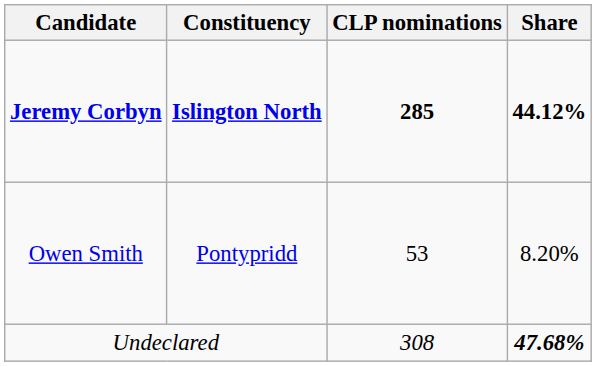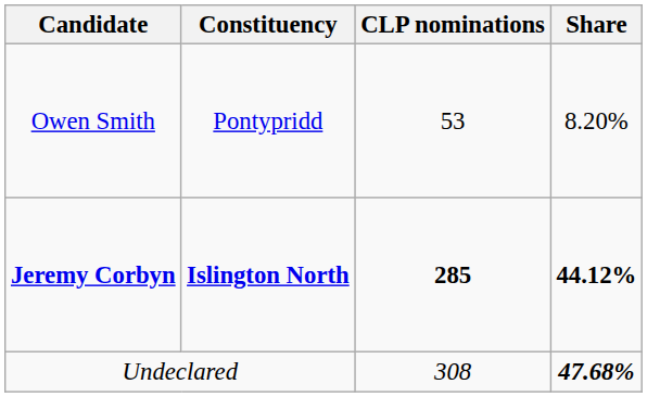rows swapped: Jeremy Corbyn <-> Owen Smith
